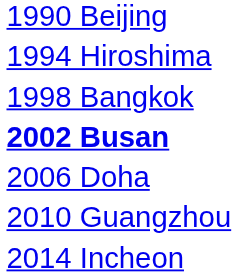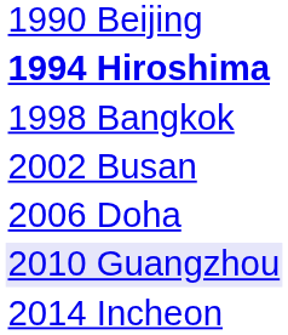1994 Hiroshima | column 1: normal -> bold
2002 Busan | column 1: bold -> normal
2010 Guangzhou | column 1: no background -> lavender background
